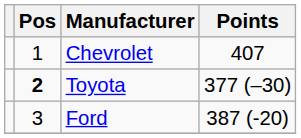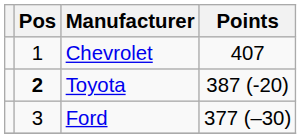Toyota | Points: 377 (–30) -> 387 (-20)
Ford | Points: 387 (-20) -> 377 (–30)
